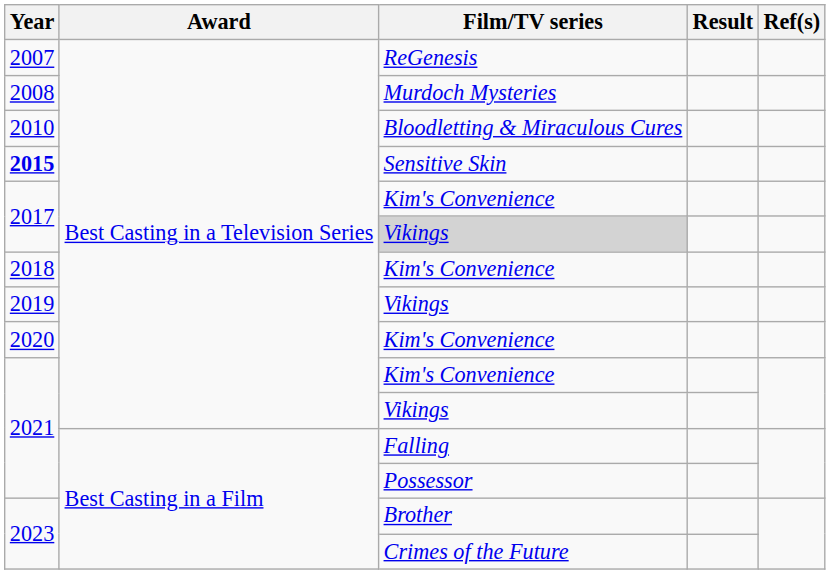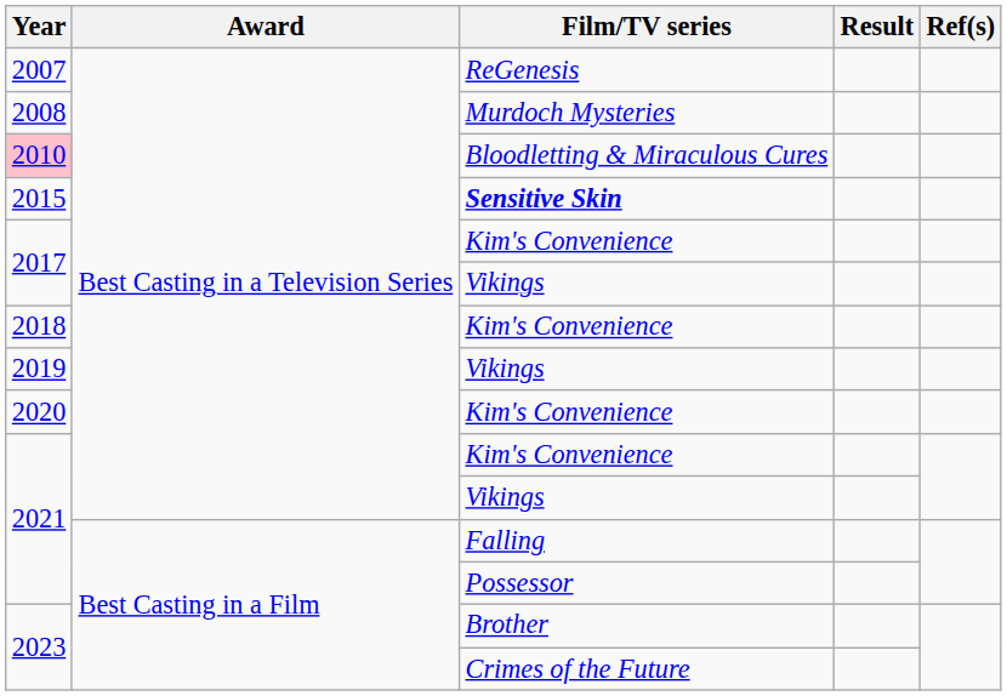2010 | Year: no background -> pink background
2015 | Year: bold -> normal
2015 | Film/TV series: normal -> bold
2017 / Vikings | Film/TV series: lightgrey background -> no background
